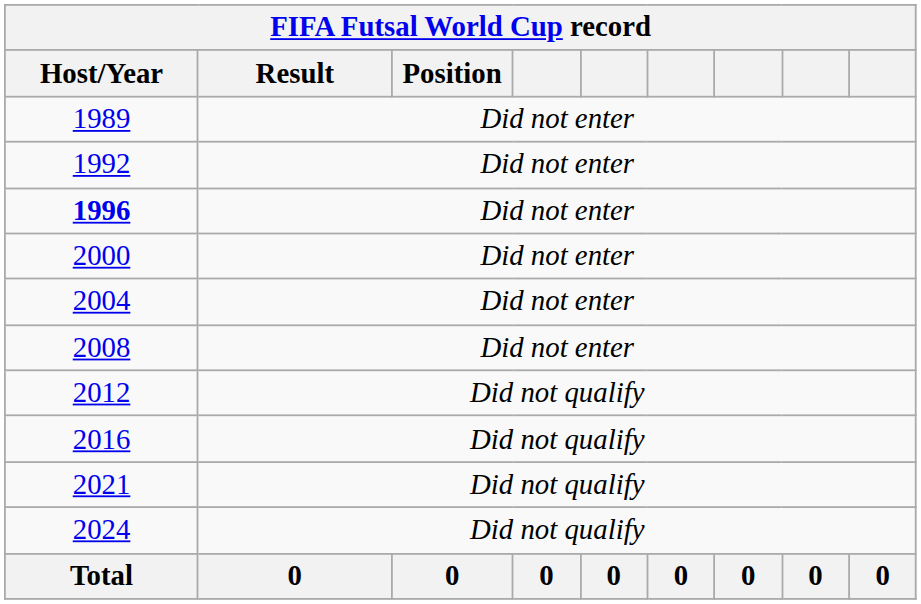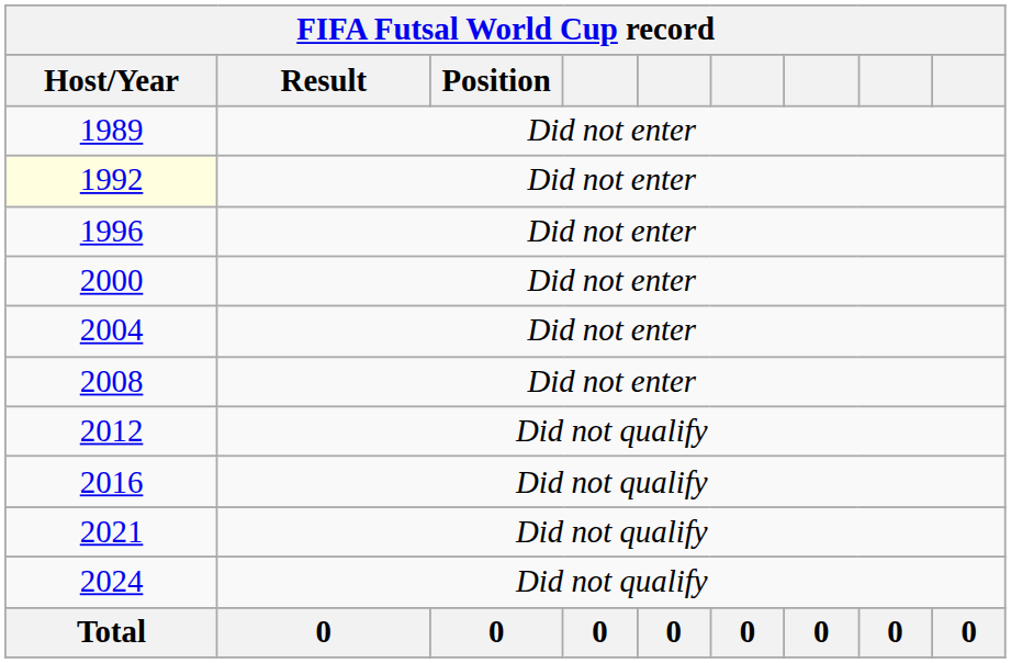1992 | Host/Year: no background -> lightyellow background
1996 | Host/Year: bold -> normal
